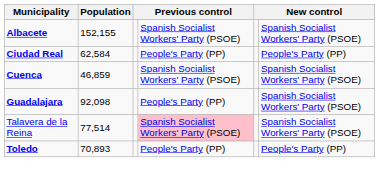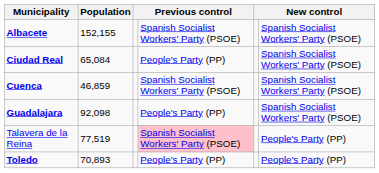Ciudad Real | Population: 62,584 -> 65,084
Ciudad Real | column 6: People's Party (PP) -> Spanish Socialist Workers' Party (PSOE)
Talavera de la Reina | Population: 77,514 -> 77,519
Talavera de la Reina | column 6: Spanish Socialist Workers' Party (PSOE) -> People's Party (PP)
